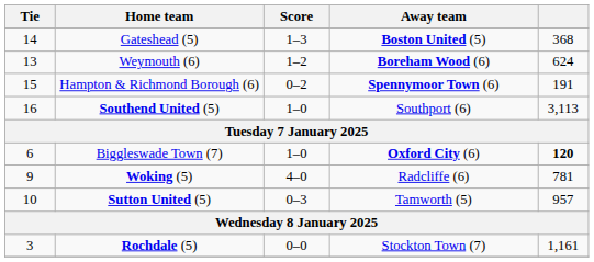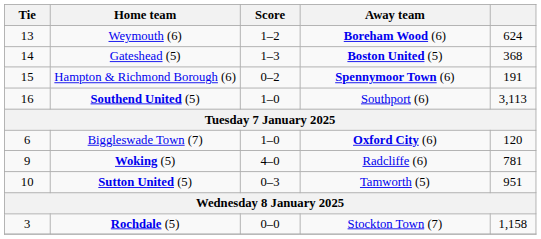rows swapped: Weymouth (6) <-> Gateshead (5)
Biggleswade Town (7) | column 5: bold -> normal
Sutton United (5) | column 5: 957 -> 951
Rochdale (5) | column 5: 1,161 -> 1,158
